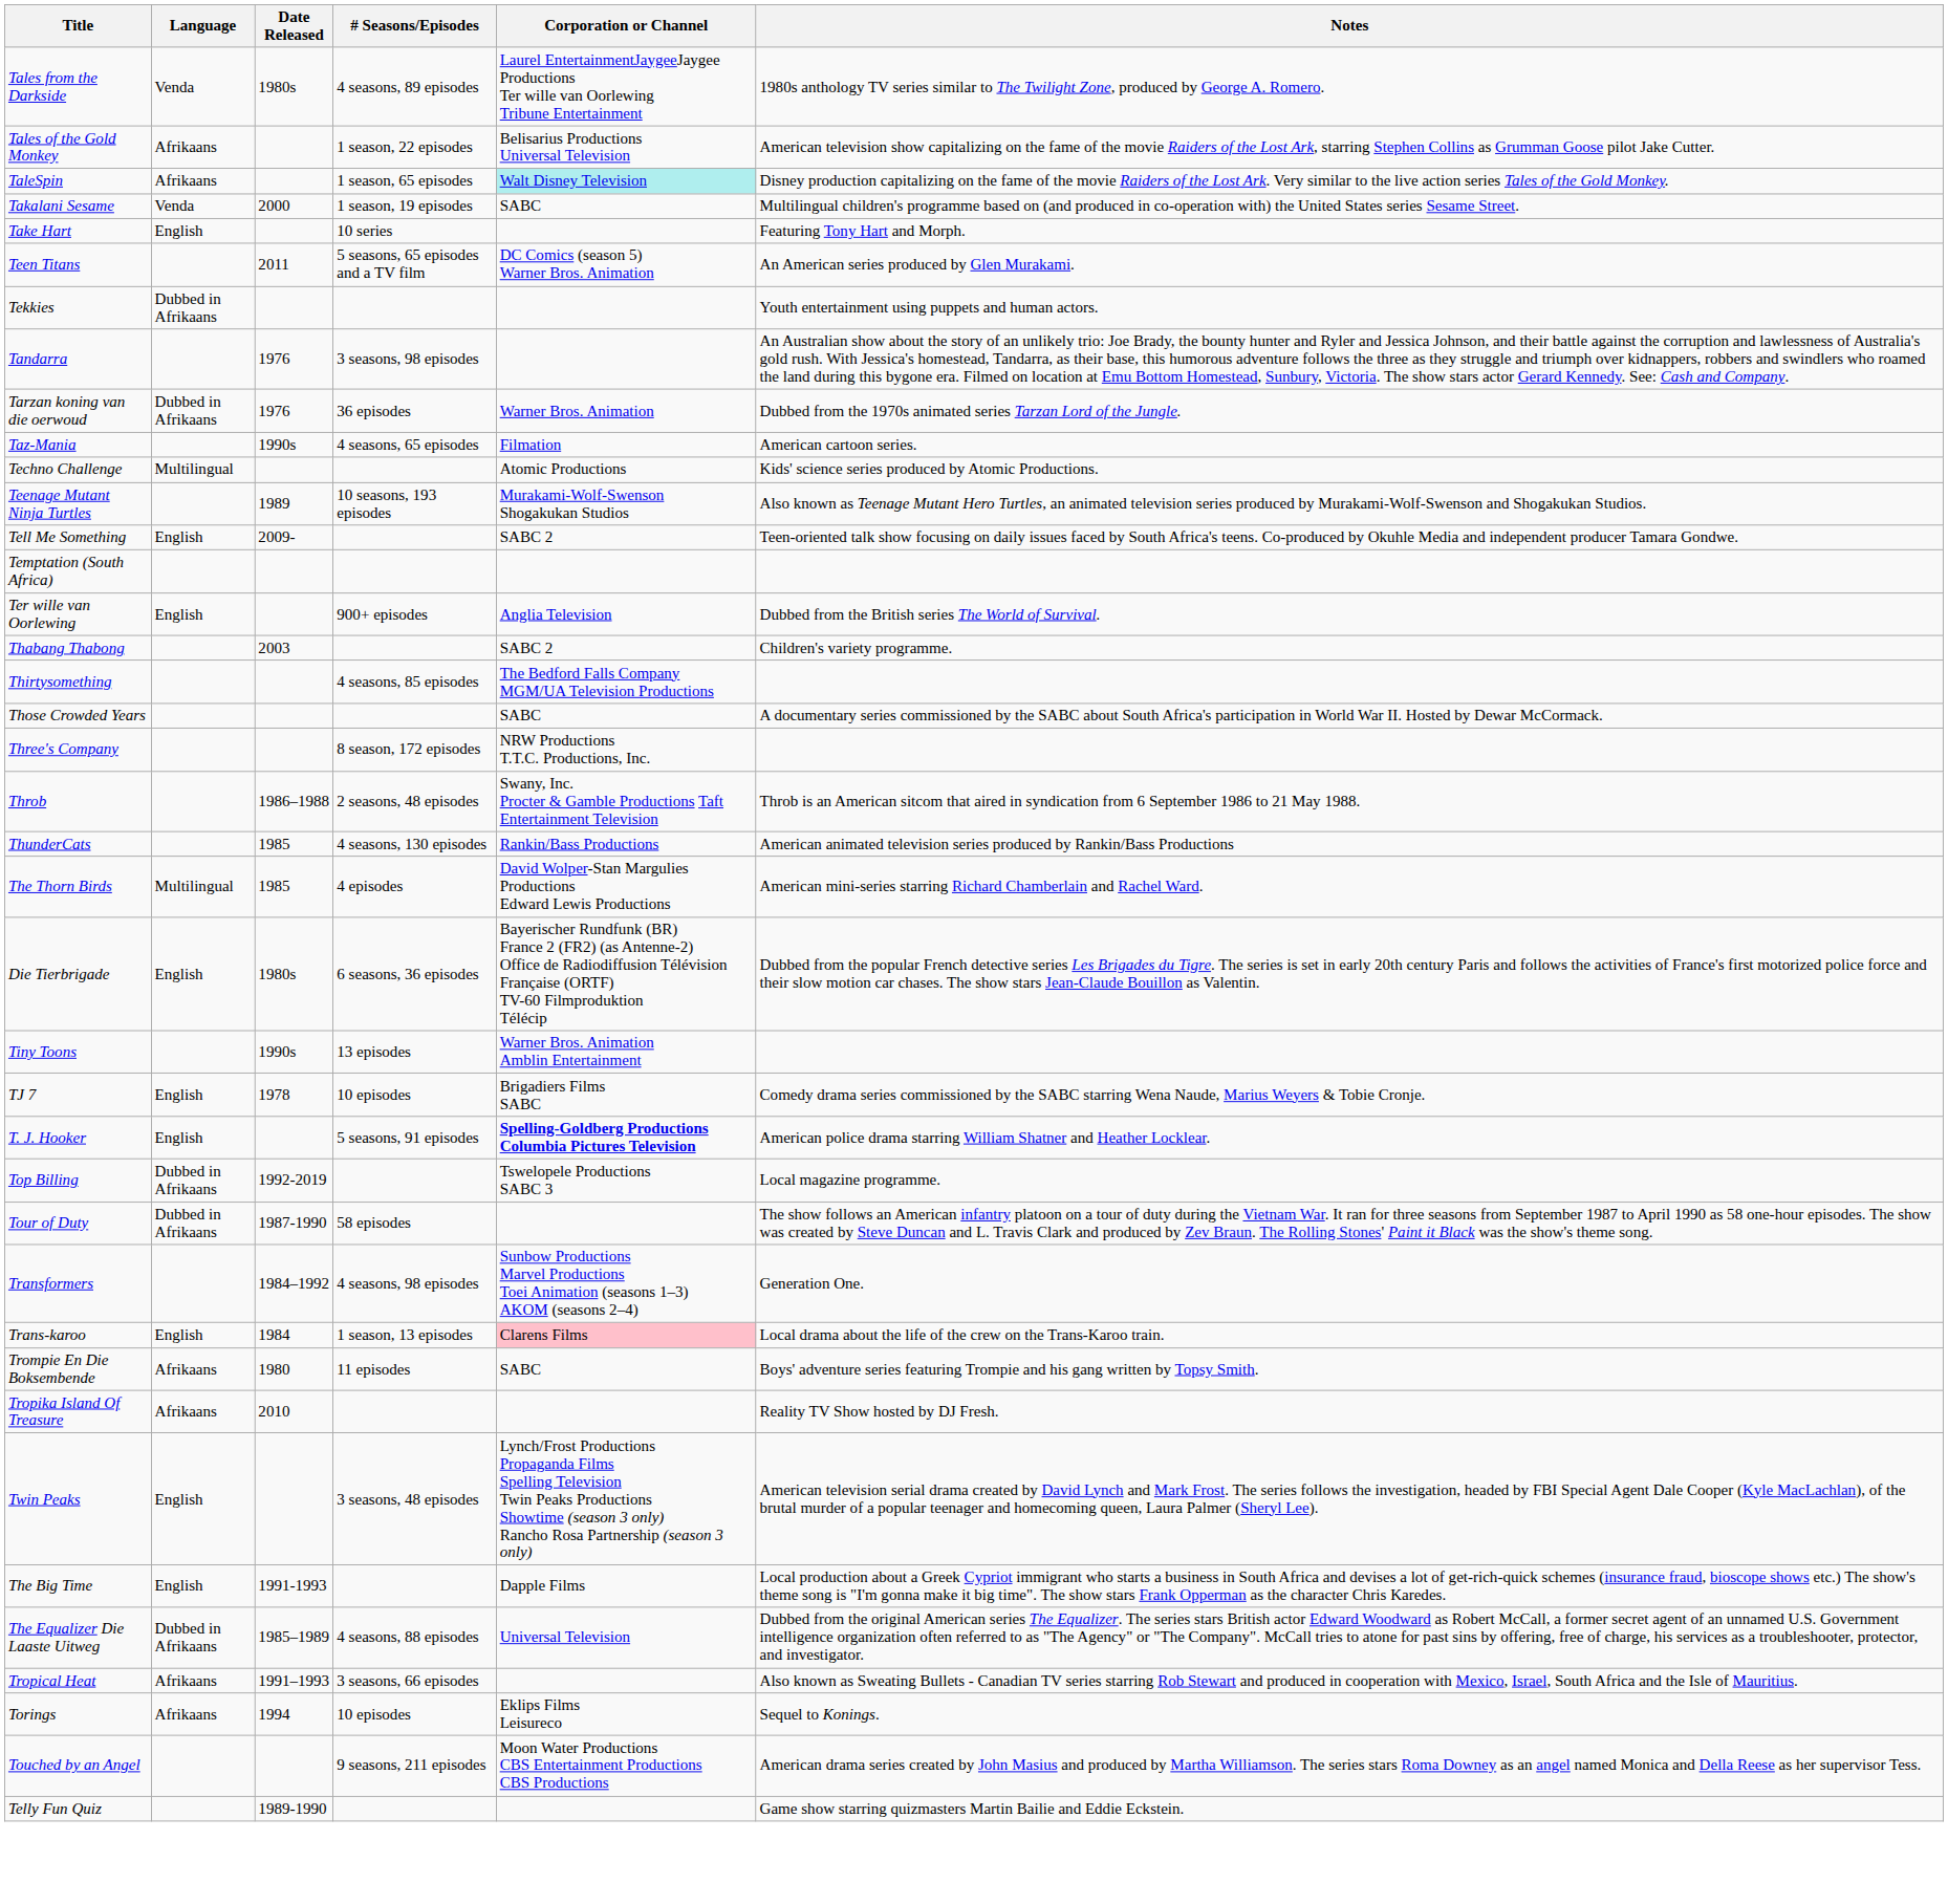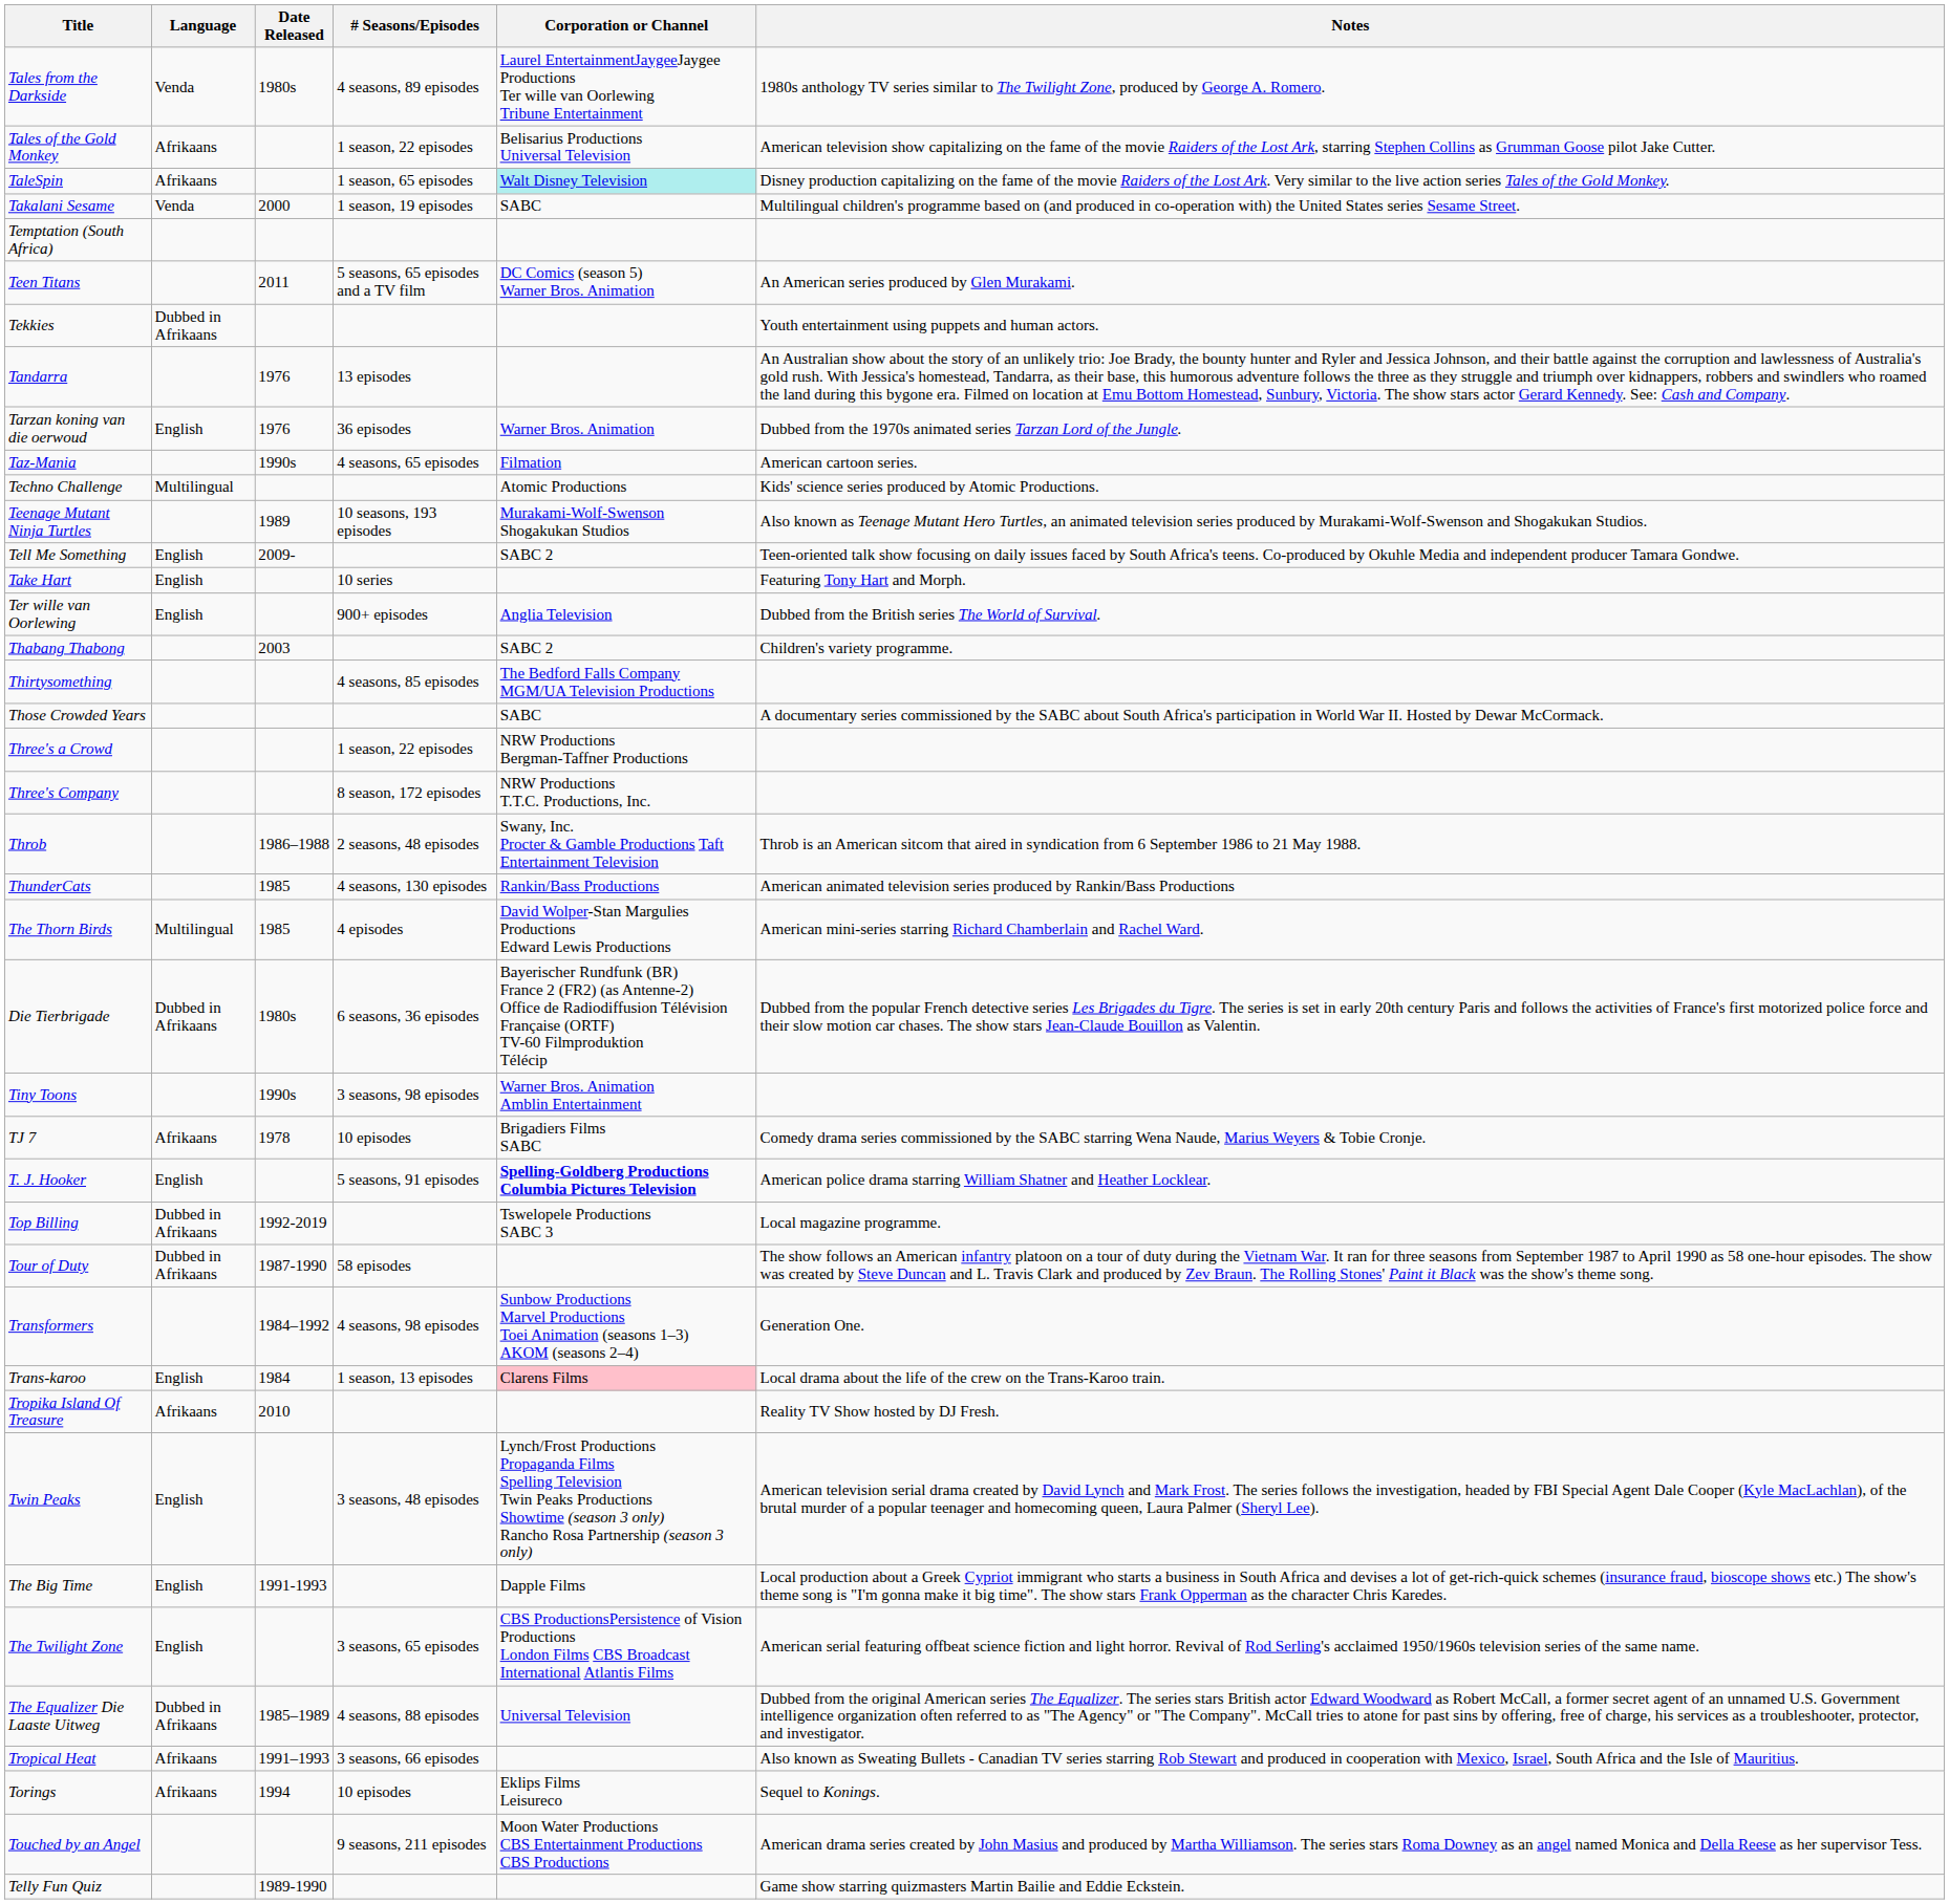rows swapped: Take Hart <-> Temptation (South Africa)
Tandarra | # Seasons/Episodes: 3 seasons, 98 episodes -> 13 episodes
Tarzan koning van die oerwoud | Language: Dubbed in Afrikaans -> English
+ row: Three's a Crowd | 1 season, 22 episodes | NRW Productions Bergman-Taffner Productions
Die Tierbrigade | Language: English -> Dubbed in Afrikaans
Tiny Toons | # Seasons/Episodes: 13 episodes -> 3 seasons, 98 episodes
TJ 7 | Language: English -> Afrikaans
- row: Trompie En Die Boksembende | Afrikaans | 1980 | 11 episodes | SABC | Boys' adventure series featuring Trompie and his gang written by Topsy Smith.
+ row: The Twilight Zone | English | 3 seasons, 65 episodes | CBS ProductionsPersistence of Vision Productions London Films CBS Broadcast International Atlantis Films | American serial featuring offbeat science fiction and light horror. Revival of Rod Serling's acclaimed 1950/1960s television series of the same name.
